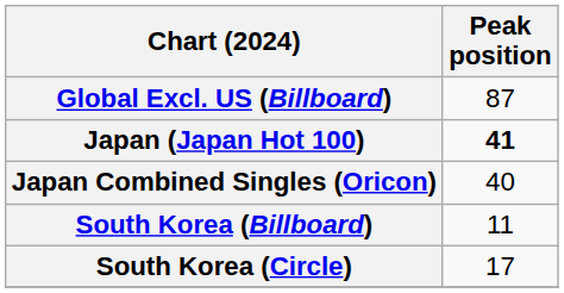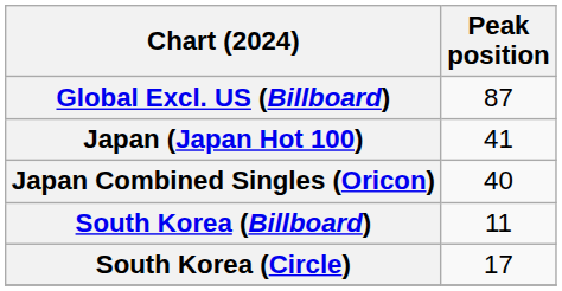Japan (Japan Hot 100) | Peak position: bold -> normal
